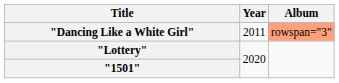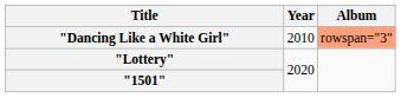"Dancing Like a White Girl" | Year: 2011 -> 2010
